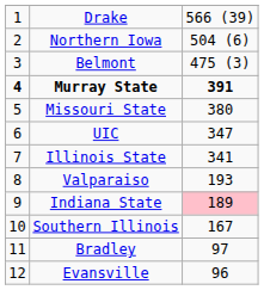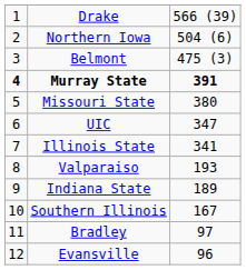Indiana State | column 3: pink background -> no background
